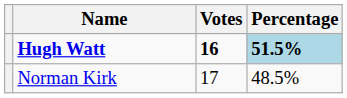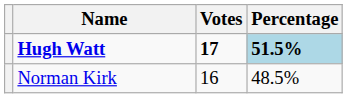Hugh Watt | Votes: 16 -> 17
Norman Kirk | Votes: 17 -> 16
